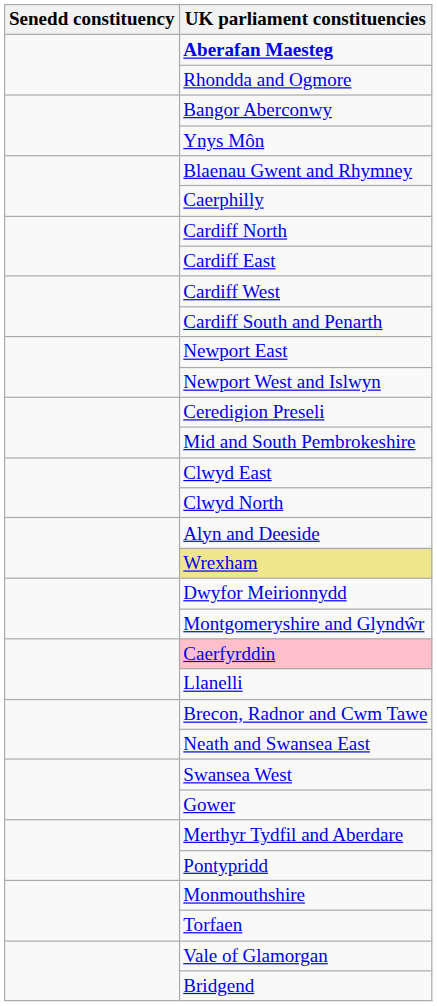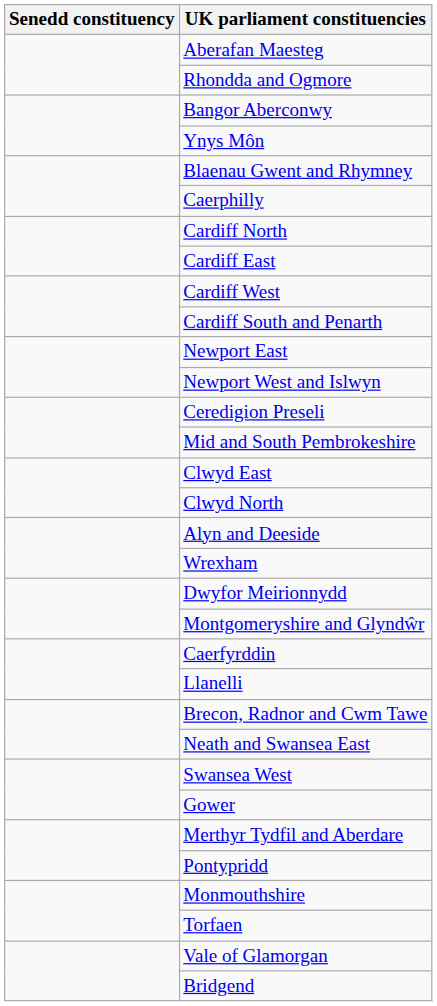Aberafan Maesteg | UK parliament constituencies: bold -> normal
Wrexham | UK parliament constituencies: khaki background -> no background
Caerfyrddin | UK parliament constituencies: pink background -> no background
